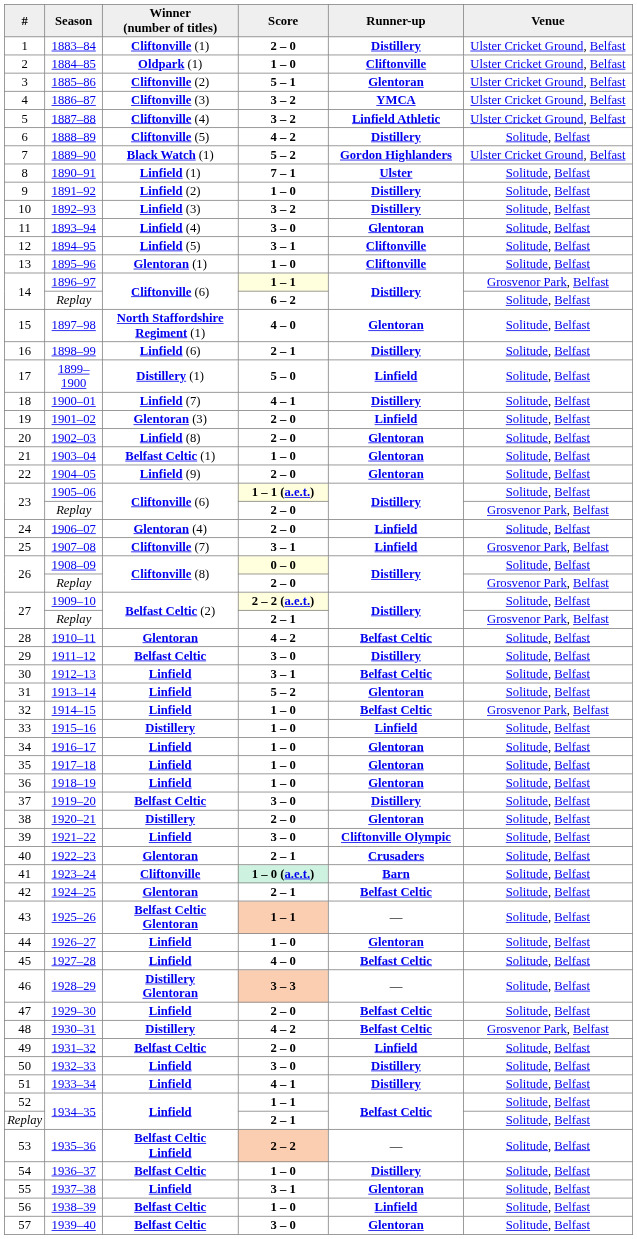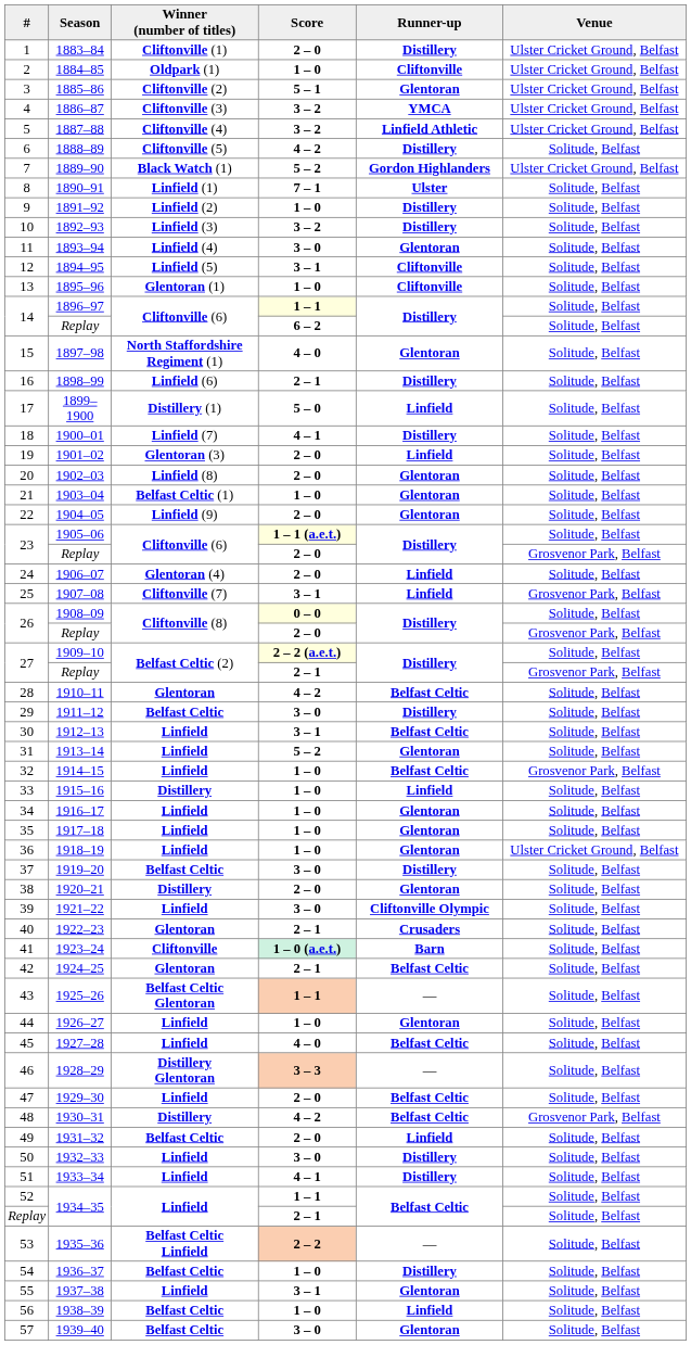14 / 1896–97 | Venue: Grosvenor Park, Belfast -> Solitude, Belfast
36 | Venue: Solitude, Belfast -> Ulster Cricket Ground, Belfast
